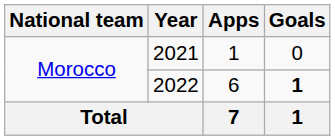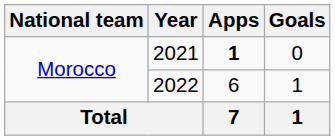2021 | Apps: normal -> bold
2022 | Goals: bold -> normal
